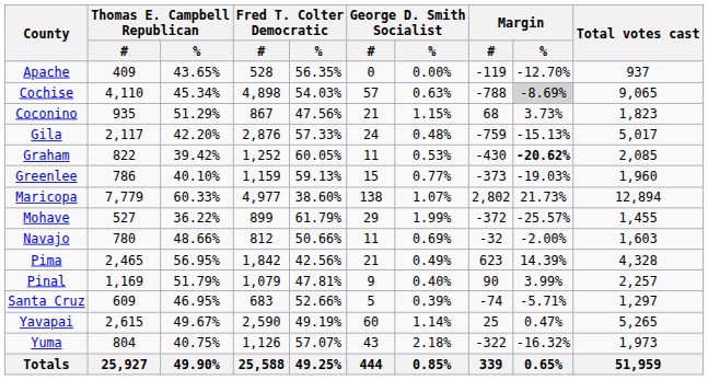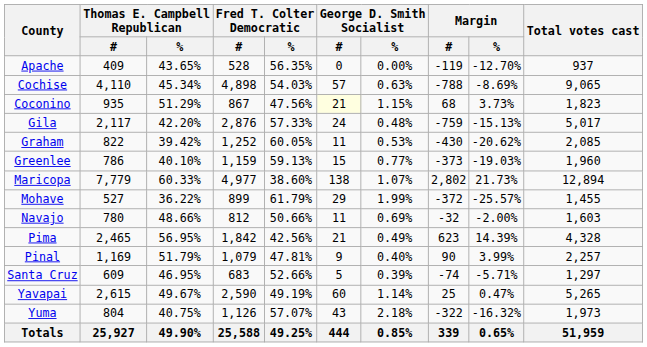Cochise | Margin / %: lightgrey background -> no background
Coconino | George D. Smith Socialist / #: no background -> lightyellow background
Graham | Margin / %: bold -> normal
